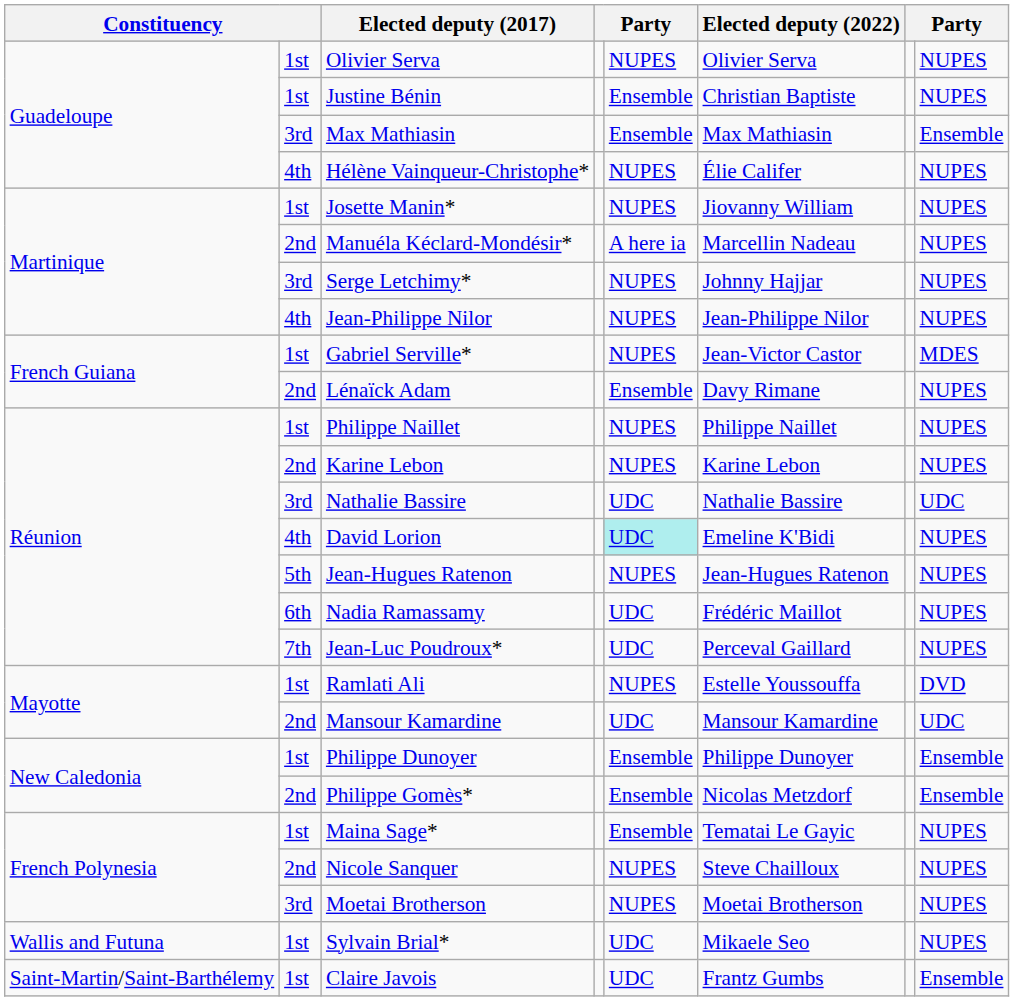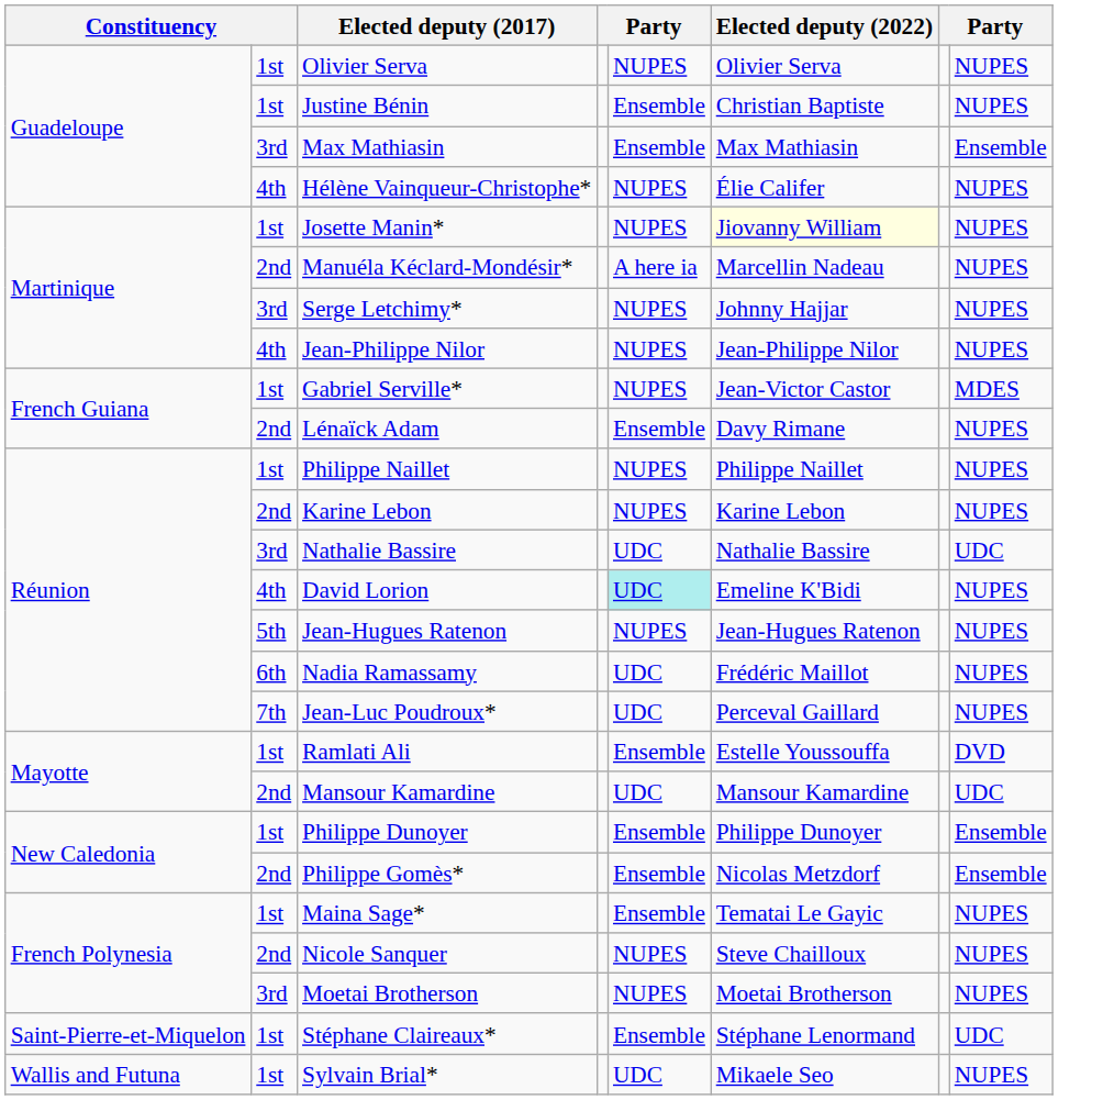Josette Manin* | Elected deputy (2022): no background -> lightyellow background
Ramlati Ali | column 5: NUPES -> Ensemble
+ row: Saint-Pierre-et-Miquelon | 1st | Stéphane Claireaux* | Ensemble | Stéphane Lenormand | UDC
- row: Saint-Martin/Saint-Barthélemy | 1st | Claire Javois | UDC | Frantz Gumbs | Ensemble
